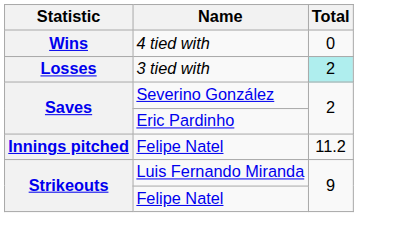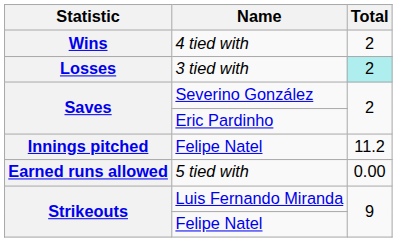4 tied with | Total: 0 -> 2
+ row: Earned runs allowed | 5 tied with | 0.00
